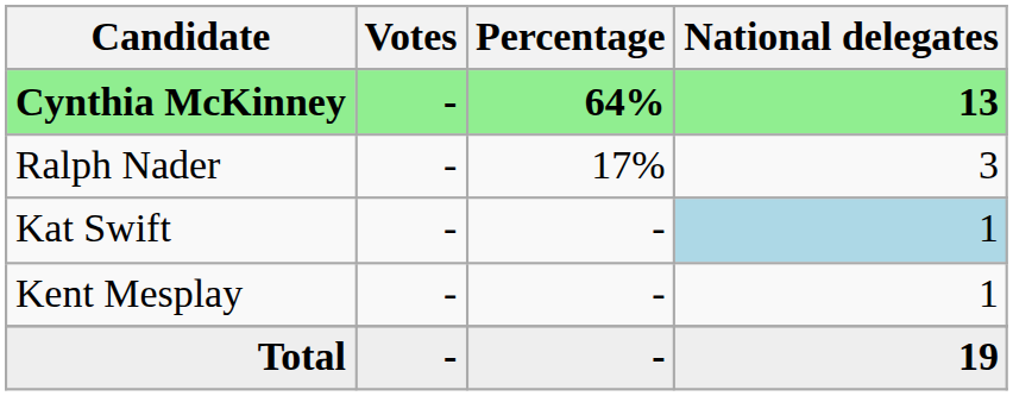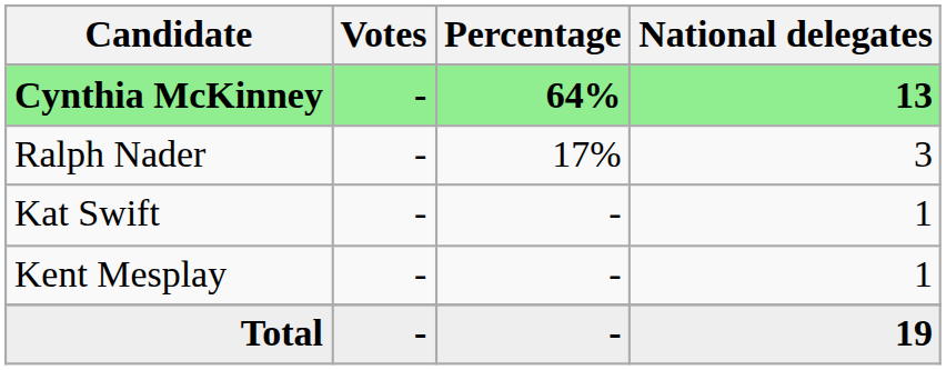Kat Swift | National delegates: lightblue background -> no background
